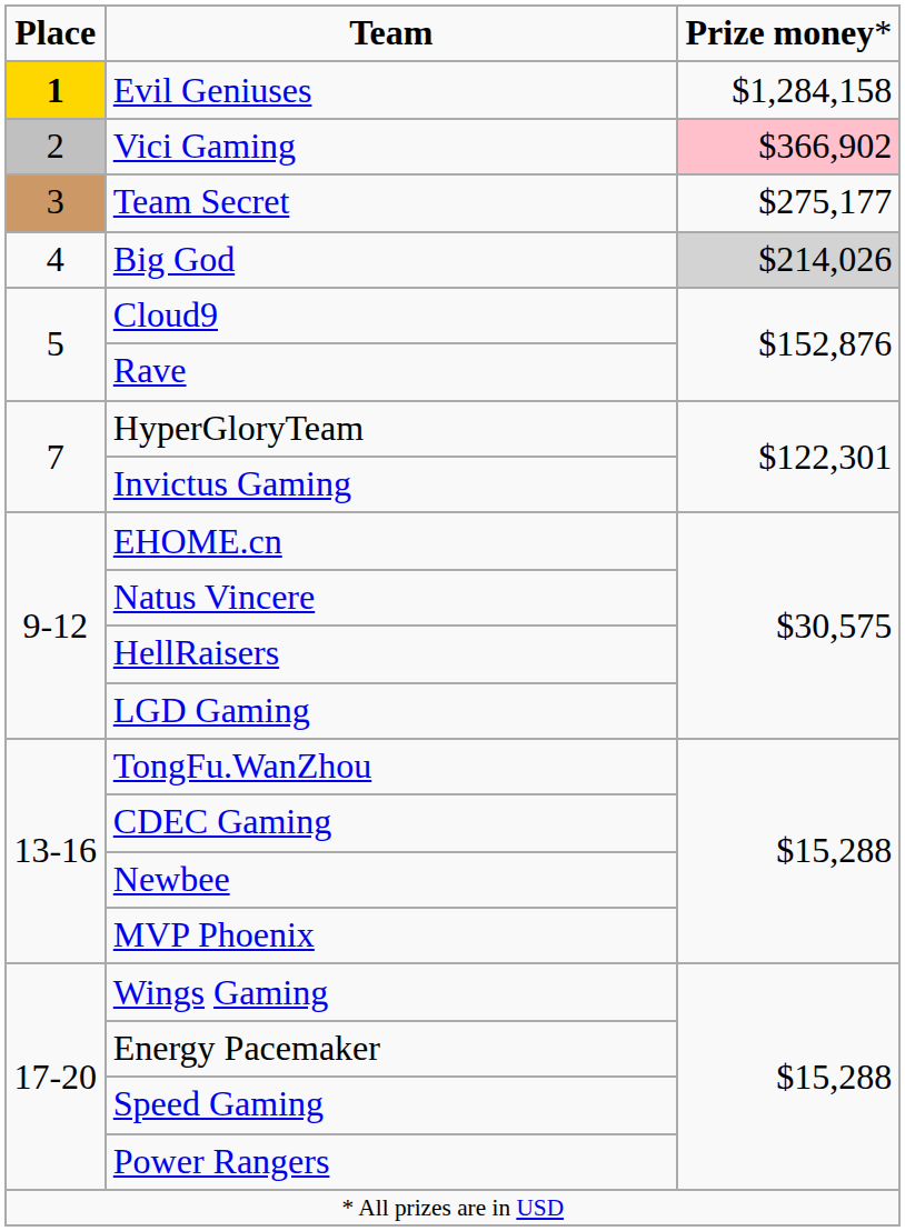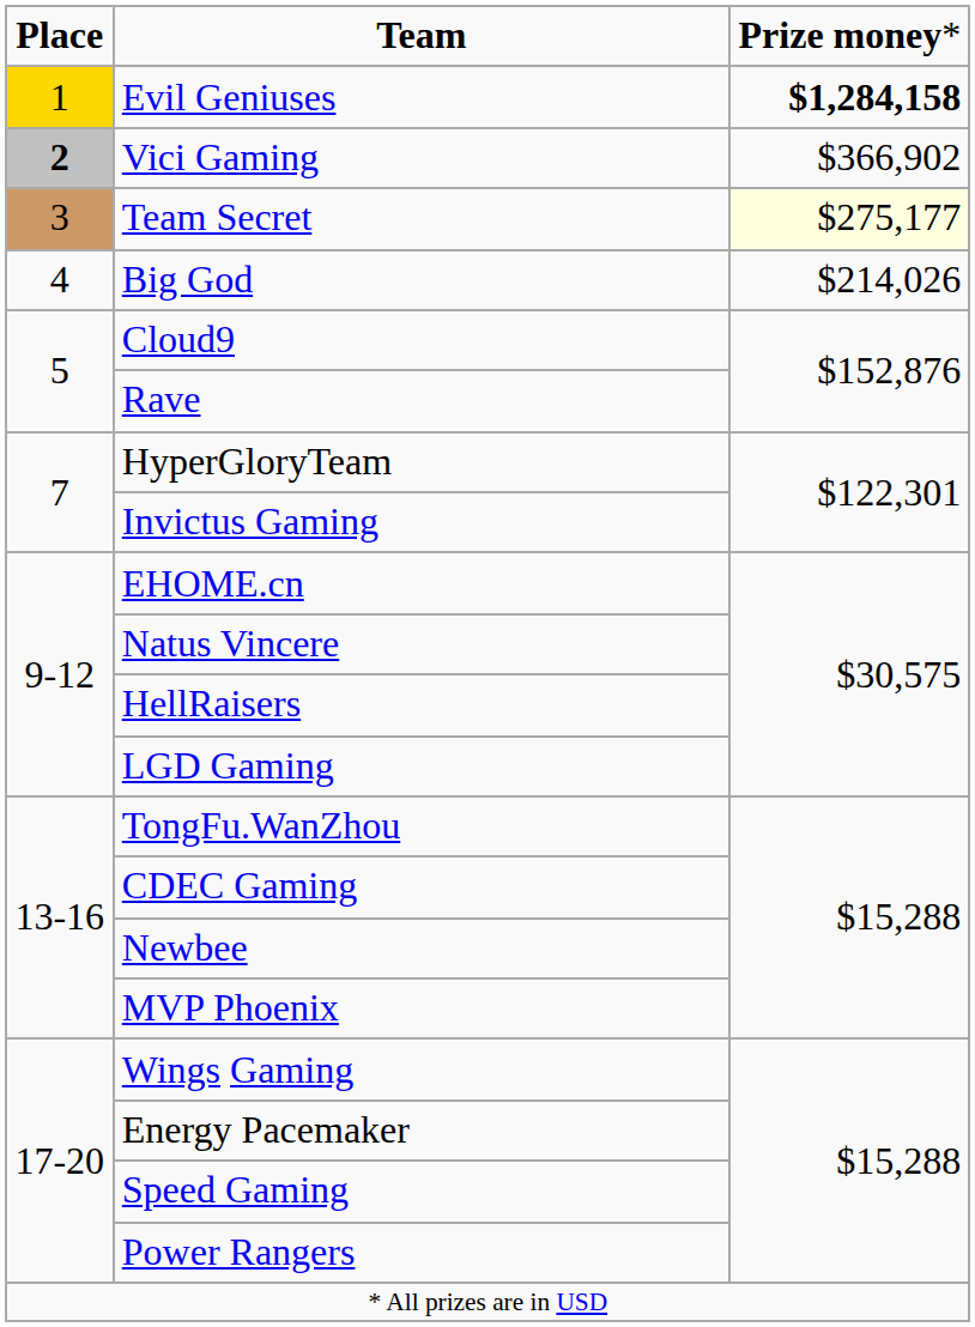Evil Geniuses | column 1: bold -> normal
Evil Geniuses | column 3: normal -> bold
Vici Gaming | column 1: normal -> bold
Vici Gaming | column 3: pink background -> no background
Team Secret | column 3: no background -> lightyellow background
Big God | column 3: lightgrey background -> no background
